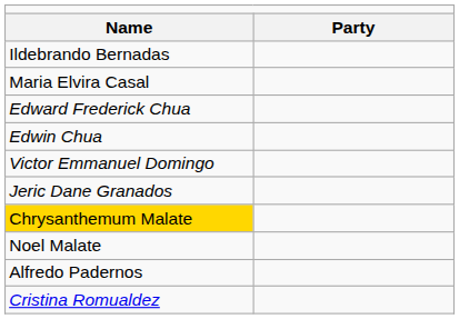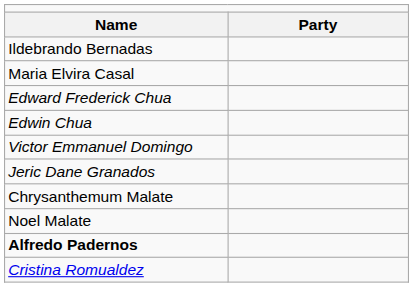Chrysanthemum Malate | column 1: gold background -> no background
Alfredo Padernos | column 1: normal -> bold
